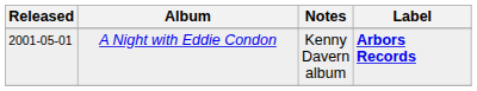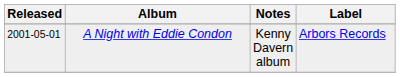A Night with Eddie Condon | Label: bold -> normal
